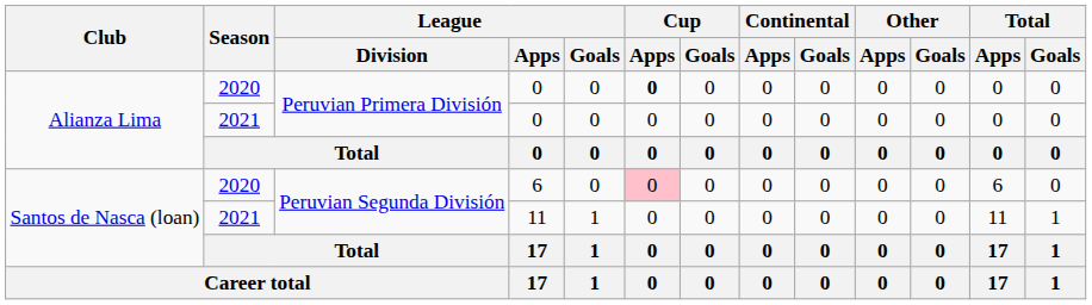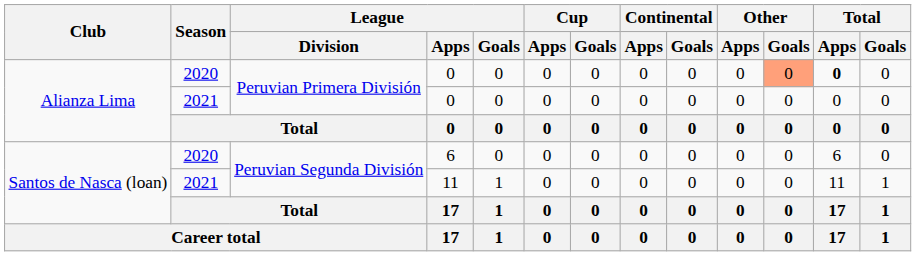row 3 | Cup / Apps: bold -> normal
row 3 | Other / Goals: no background -> lightsalmon background
row 3 | Total / Apps: normal -> bold
row 6 | Cup / Apps: pink background -> no background
